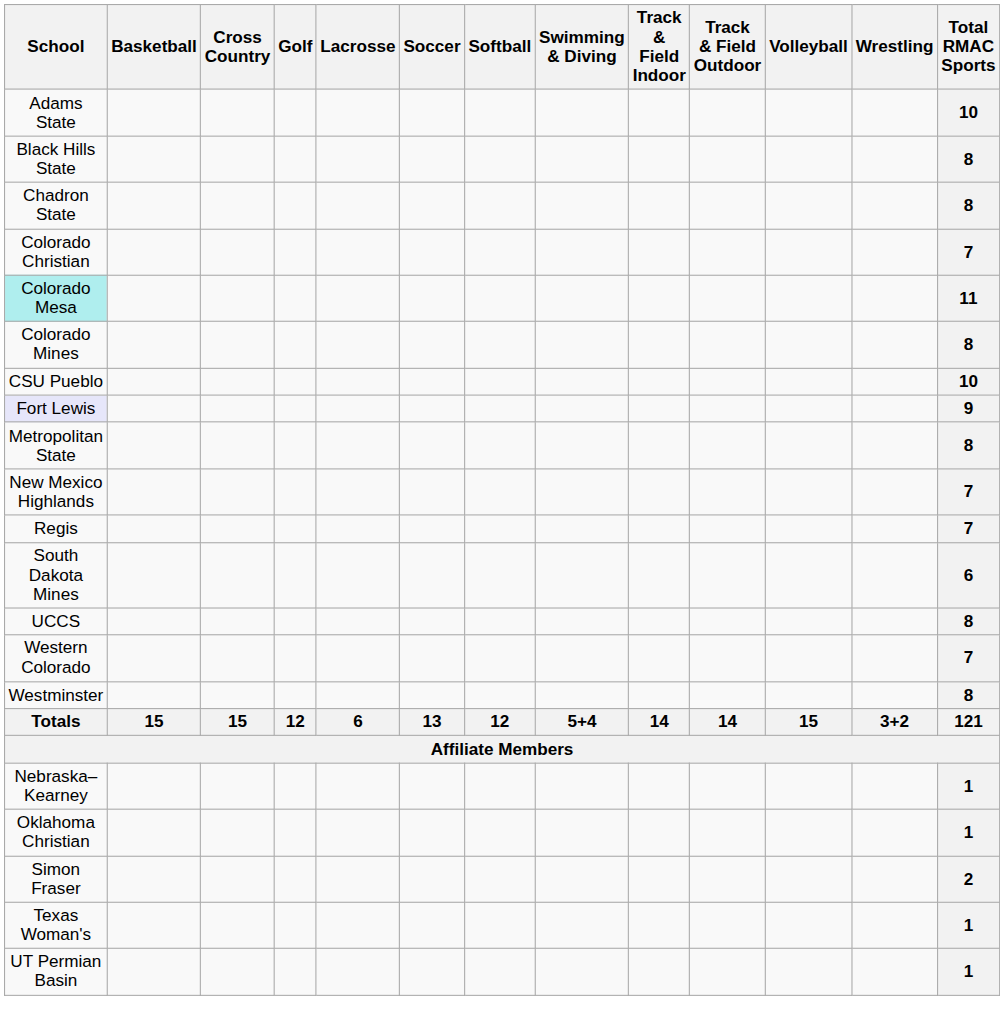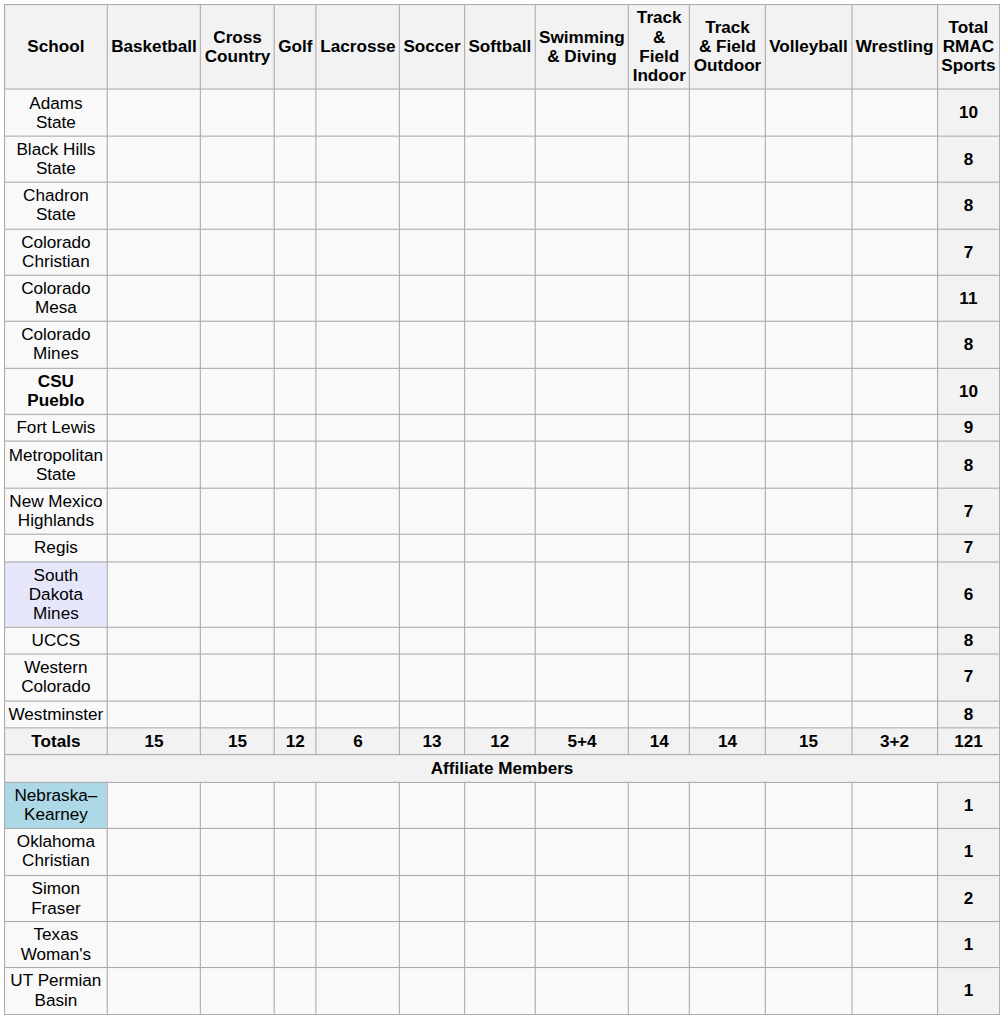Colorado Mesa | School: paleturquoise background -> no background
CSU Pueblo | School: normal -> bold
Fort Lewis | School: lavender background -> no background
South Dakota Mines | School: no background -> lavender background
Nebraska–Kearney | School: no background -> lightblue background
